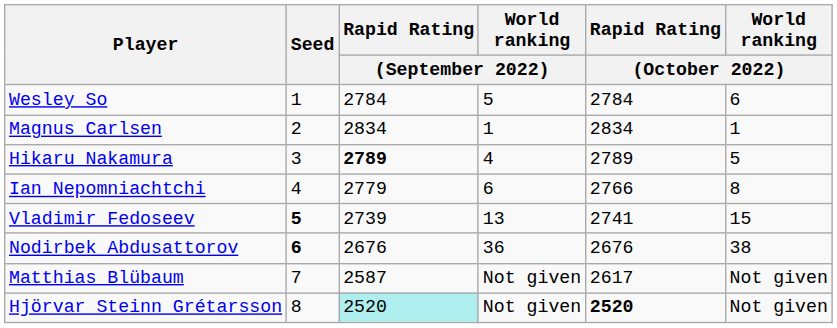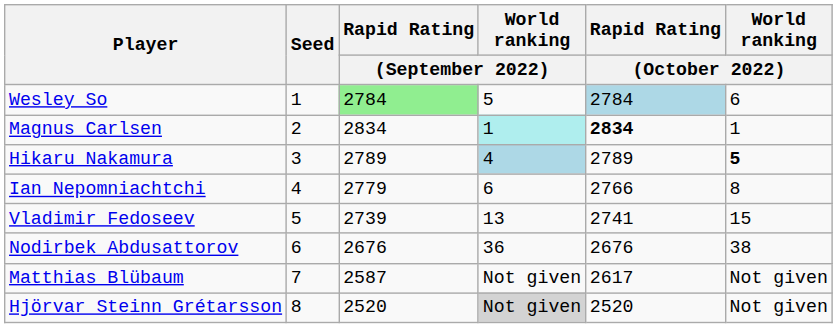Wesley So | Rapid Rating / (September 2022): no background -> lightgreen background
Wesley So | Rapid Rating / (October 2022): no background -> lightblue background
Magnus Carlsen | World ranking / (September 2022): no background -> paleturquoise background
Magnus Carlsen | Rapid Rating / (October 2022): normal -> bold
Hikaru Nakamura | Rapid Rating / (September 2022): bold -> normal
Hikaru Nakamura | World ranking / (September 2022): no background -> lightblue background
Hikaru Nakamura | World ranking / (October 2022): normal -> bold
Vladimir Fedoseev | Seed: bold -> normal
Nodirbek Abdusattorov | Seed: bold -> normal
Hjörvar Steinn Grétarsson | Rapid Rating / (September 2022): paleturquoise background -> no background
Hjörvar Steinn Grétarsson | World ranking / (September 2022): no background -> lightgrey background
Hjörvar Steinn Grétarsson | Rapid Rating / (October 2022): bold -> normal
